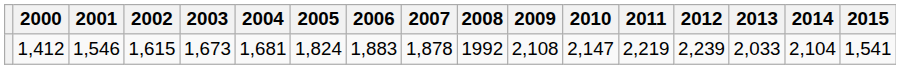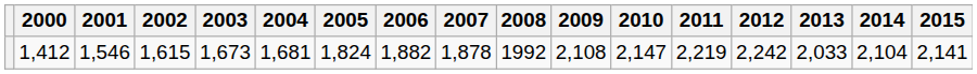row 2 | 2006: 1,883 -> 1,882
row 2 | 2012: 2,239 -> 2,242
row 2 | 2015: 1,541 -> 2,141
